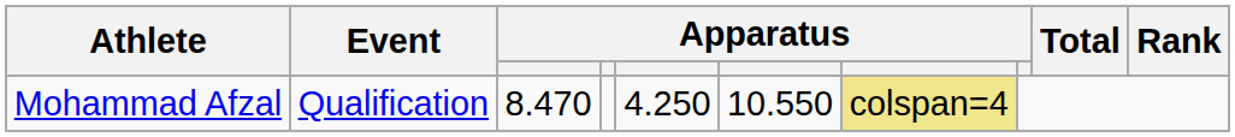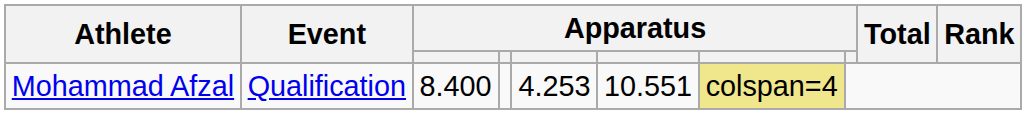Mohammad Afzal | column 3: 8.470 -> 8.400
Mohammad Afzal | column 5: 4.250 -> 4.253
Mohammad Afzal | column 6: 10.550 -> 10.551
